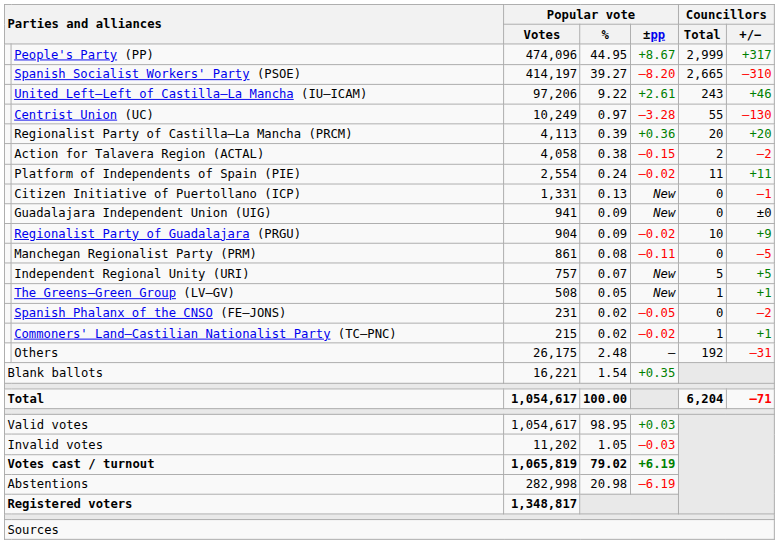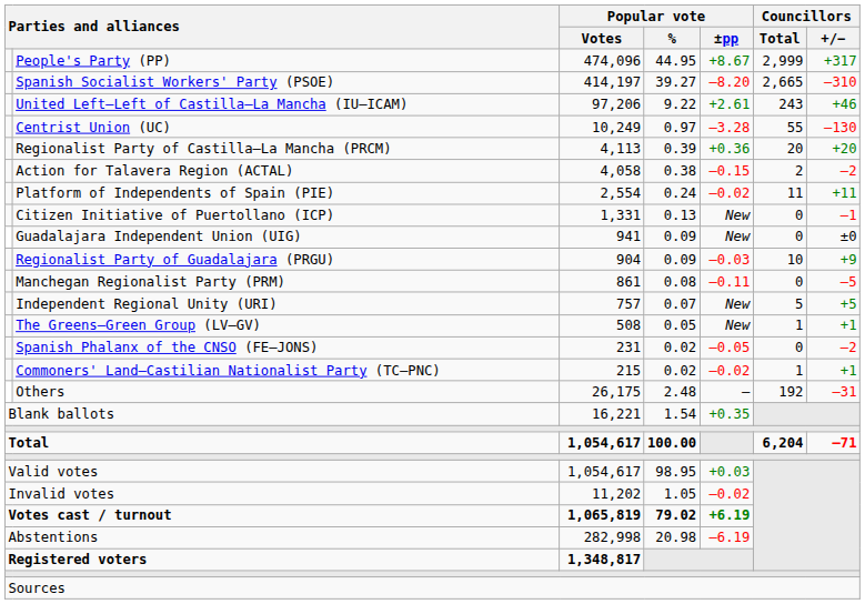Regionalist Party of Guadalajara (PRGU) | Popular vote / ±pp: –0.02 -> –0.03
Invalid votes | Popular vote / ±pp: –0.03 -> –0.02
